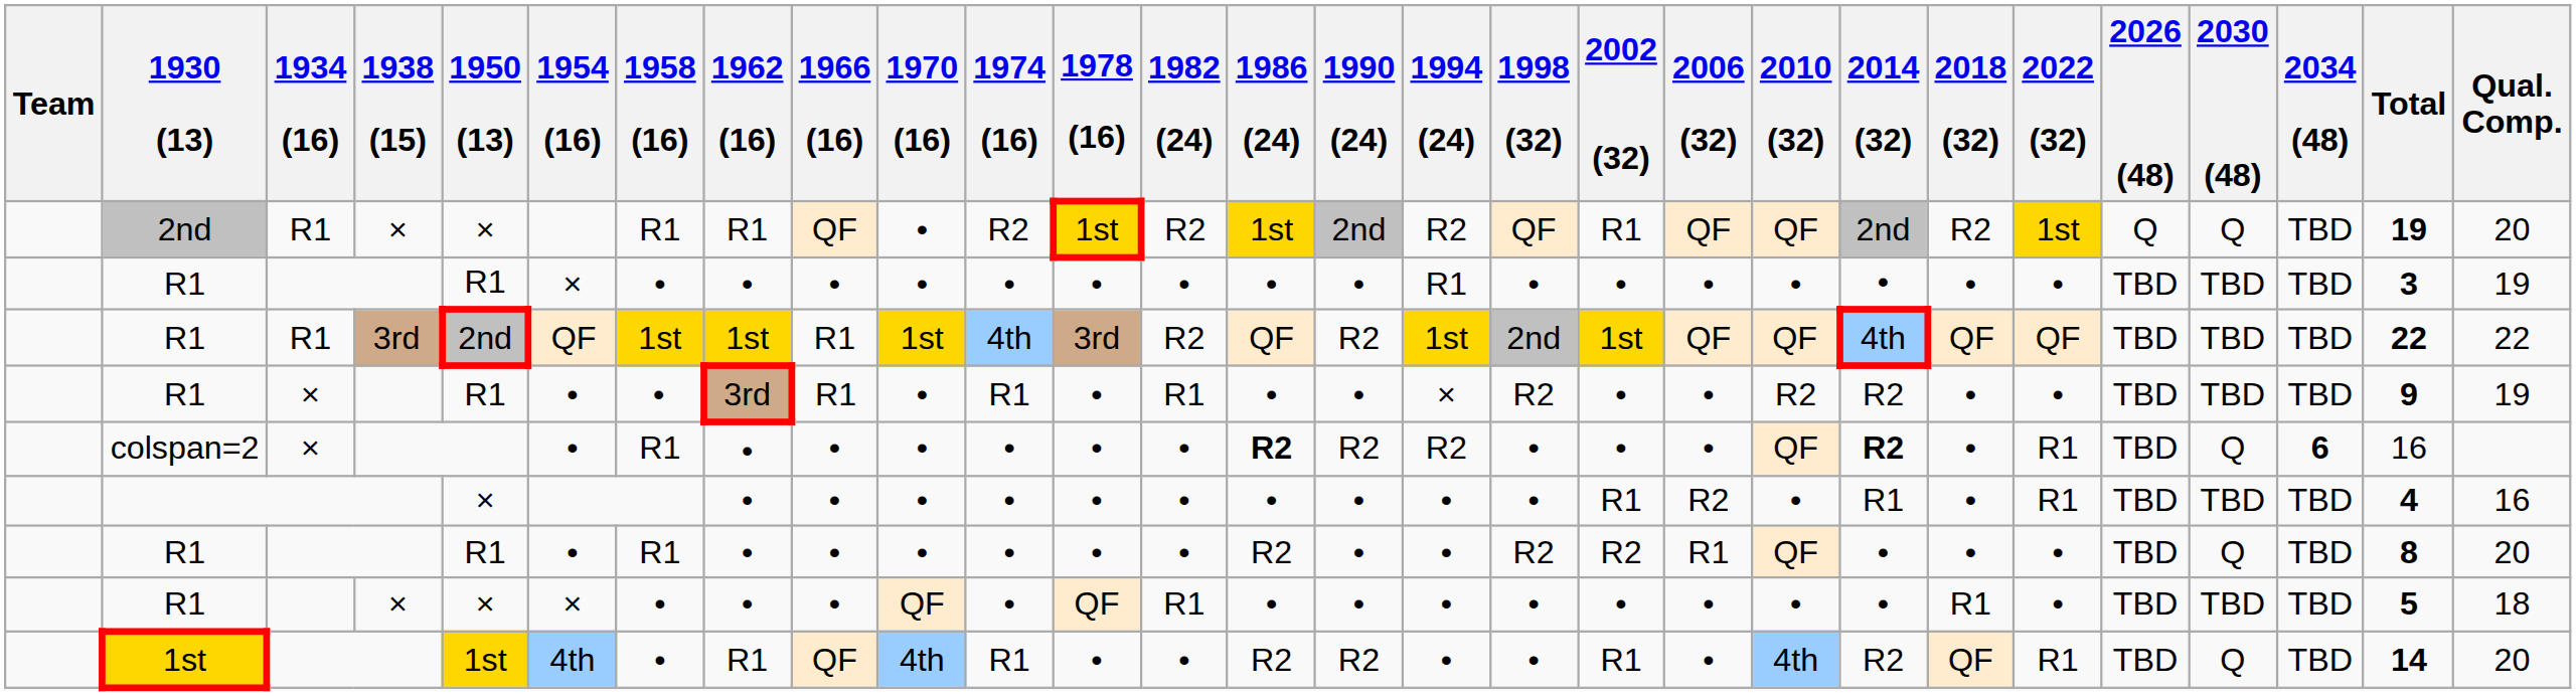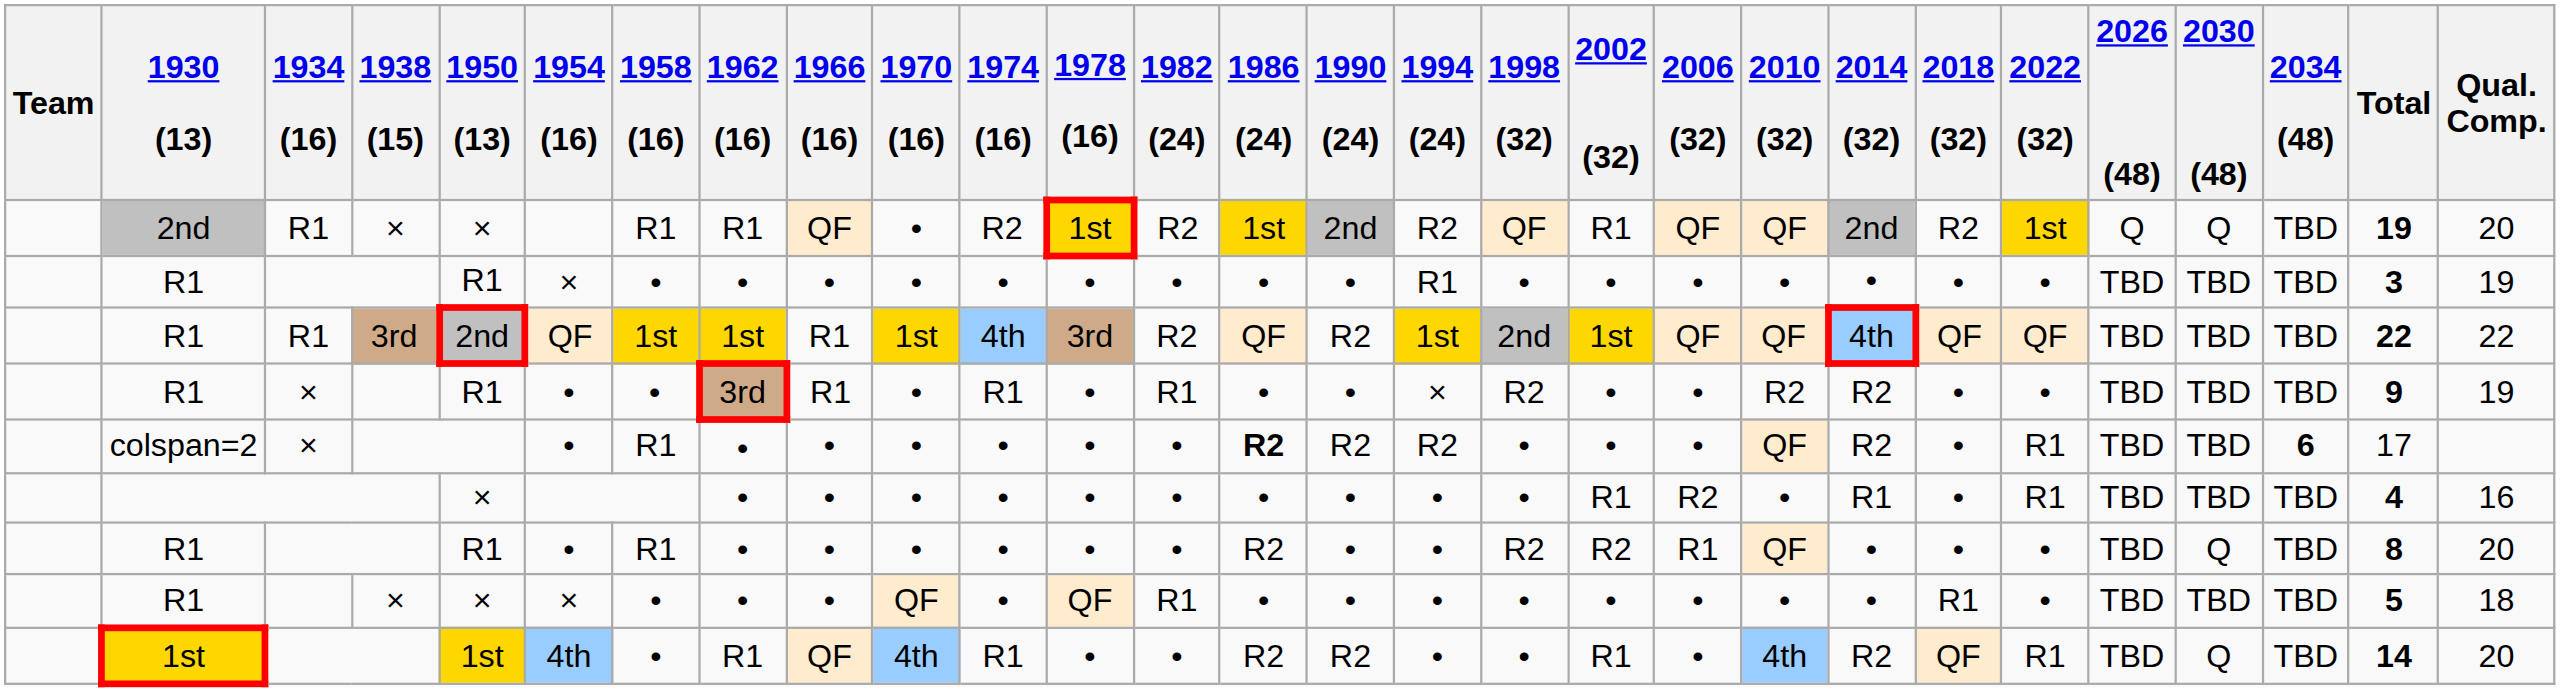colspan=2 | 2014 (32): bold -> normal
colspan=2 | 2030 (48): Q -> TBD
colspan=2 | Total: 16 -> 17
